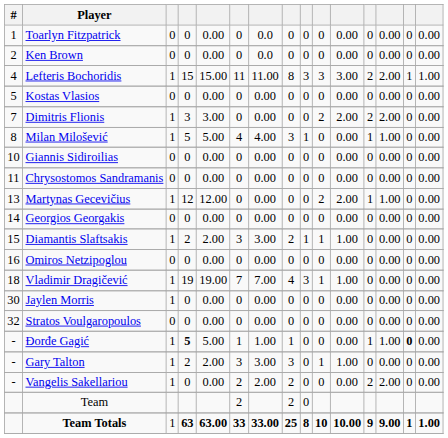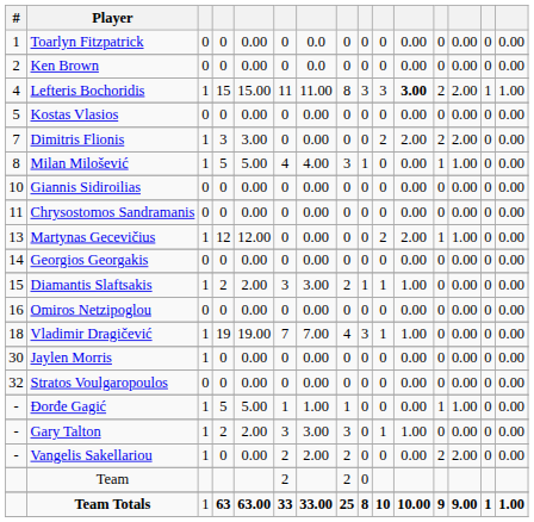Lefteris Bochoridis | column 11: normal -> bold
Đorđe Gagić | column 4: bold -> normal
Đorđe Gagić | column 14: bold -> normal
